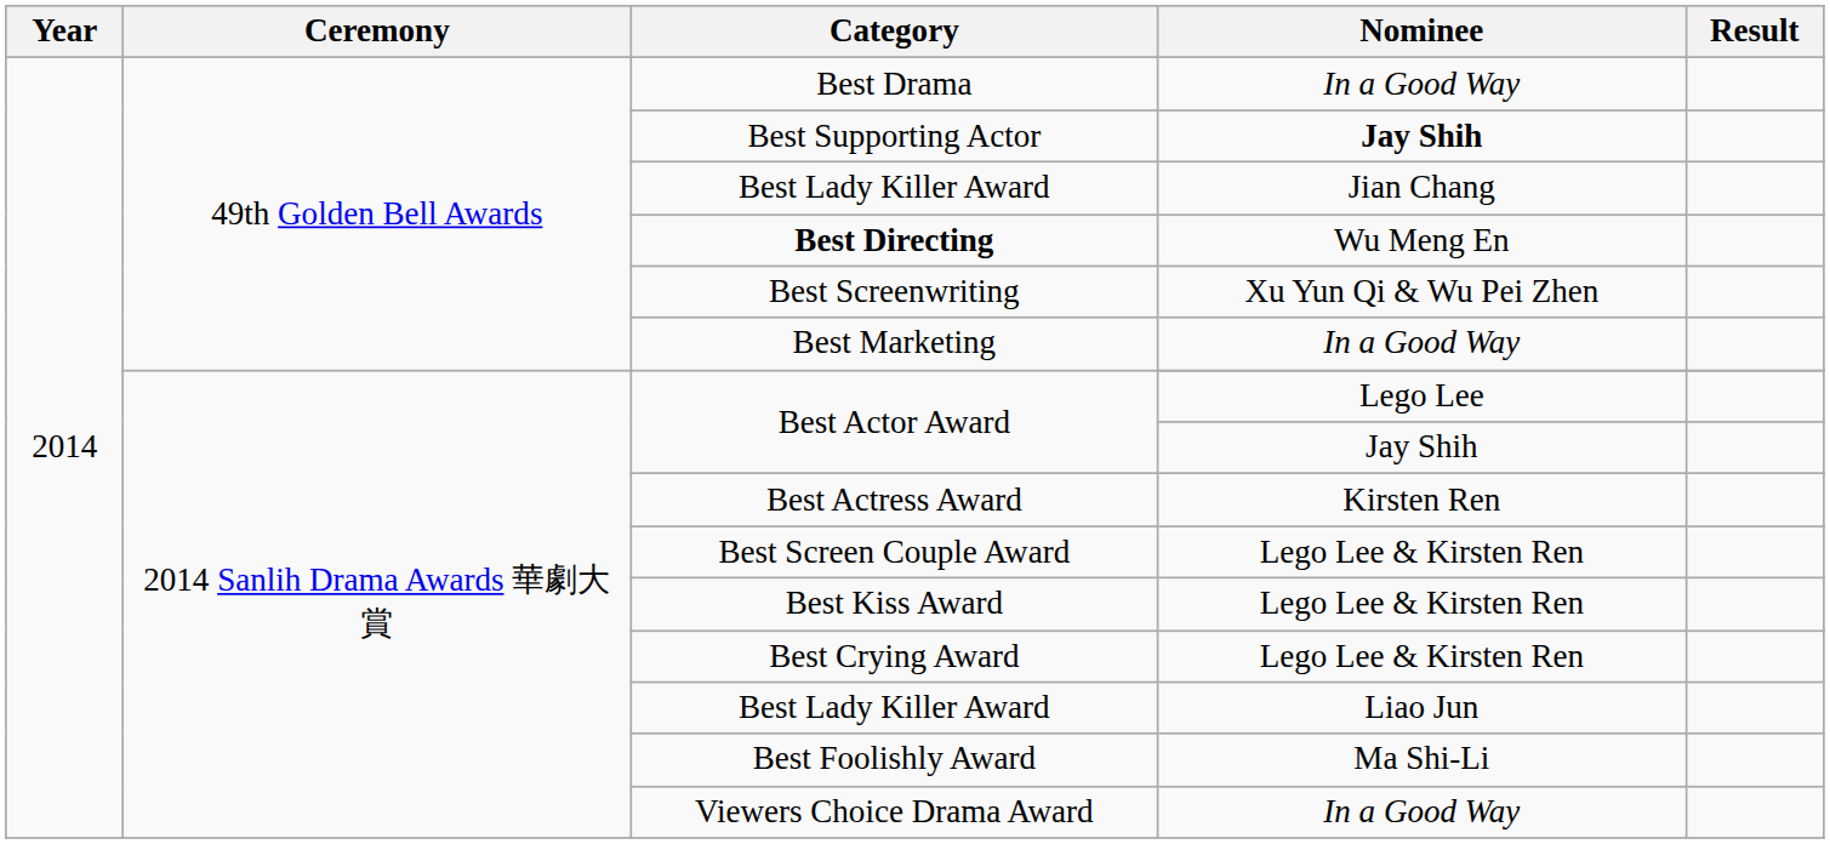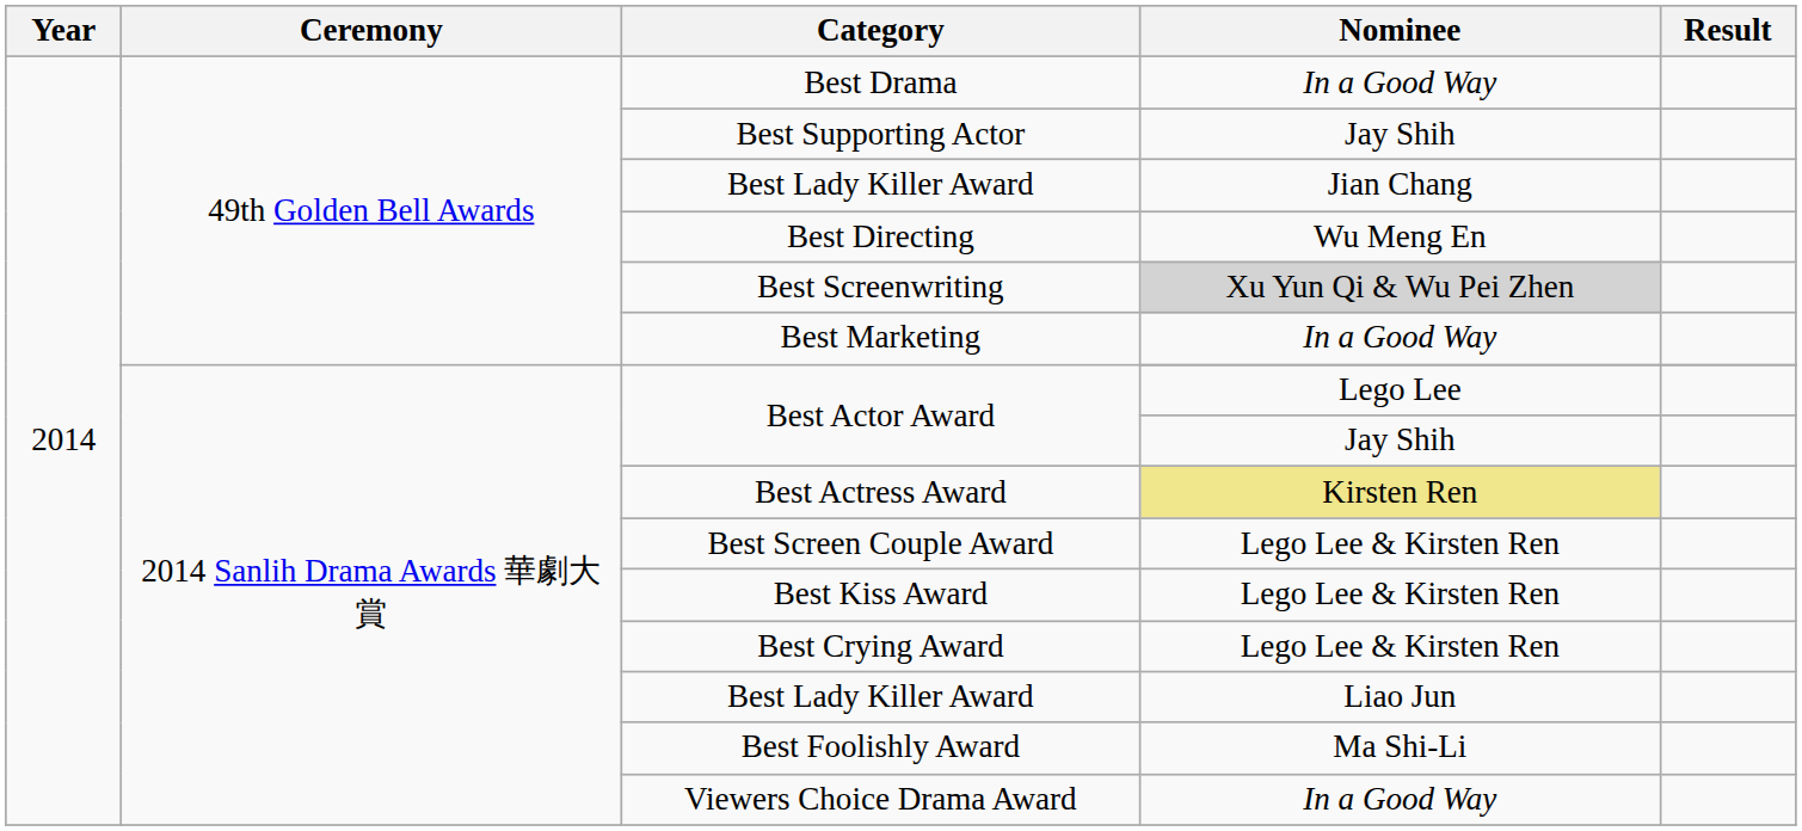Best Supporting Actor | Nominee: bold -> normal
Best Directing | Category: bold -> normal
Best Screenwriting | Nominee: no background -> lightgrey background
Best Actress Award | Nominee: no background -> khaki background
